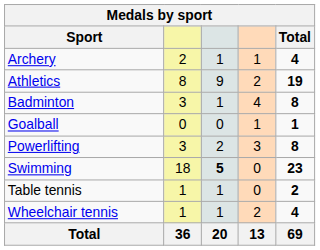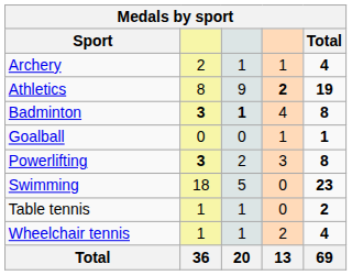Athletics | column 4: normal -> bold
Badminton | column 2: normal -> bold
Badminton | column 3: normal -> bold
Powerlifting | column 2: normal -> bold
Swimming | column 3: bold -> normal
